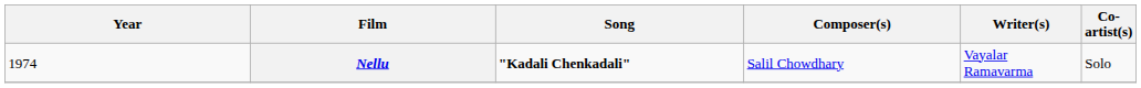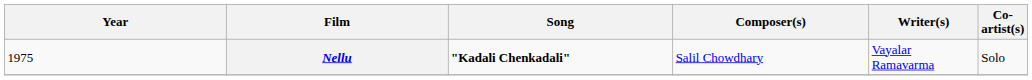Nellu | Year: 1974 -> 1975
